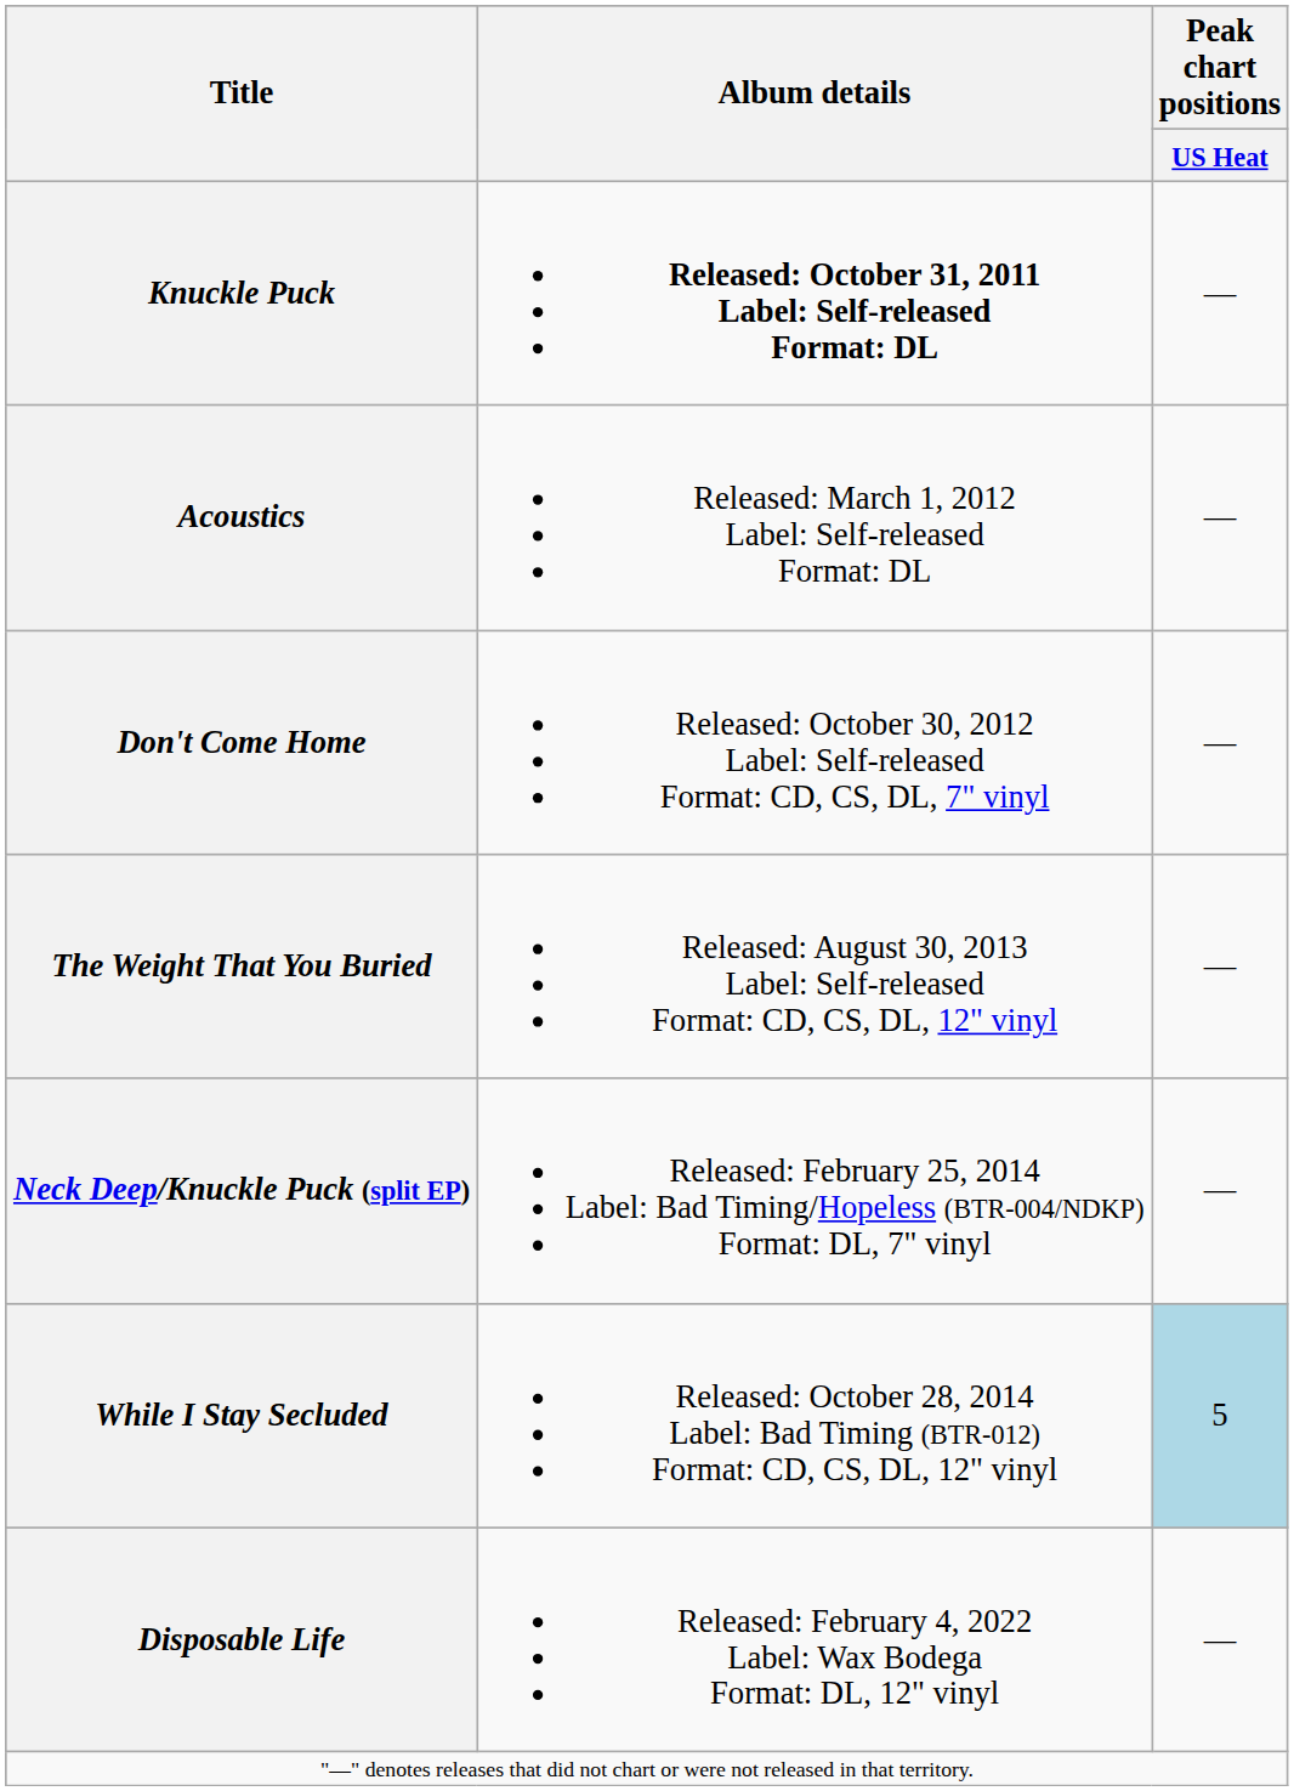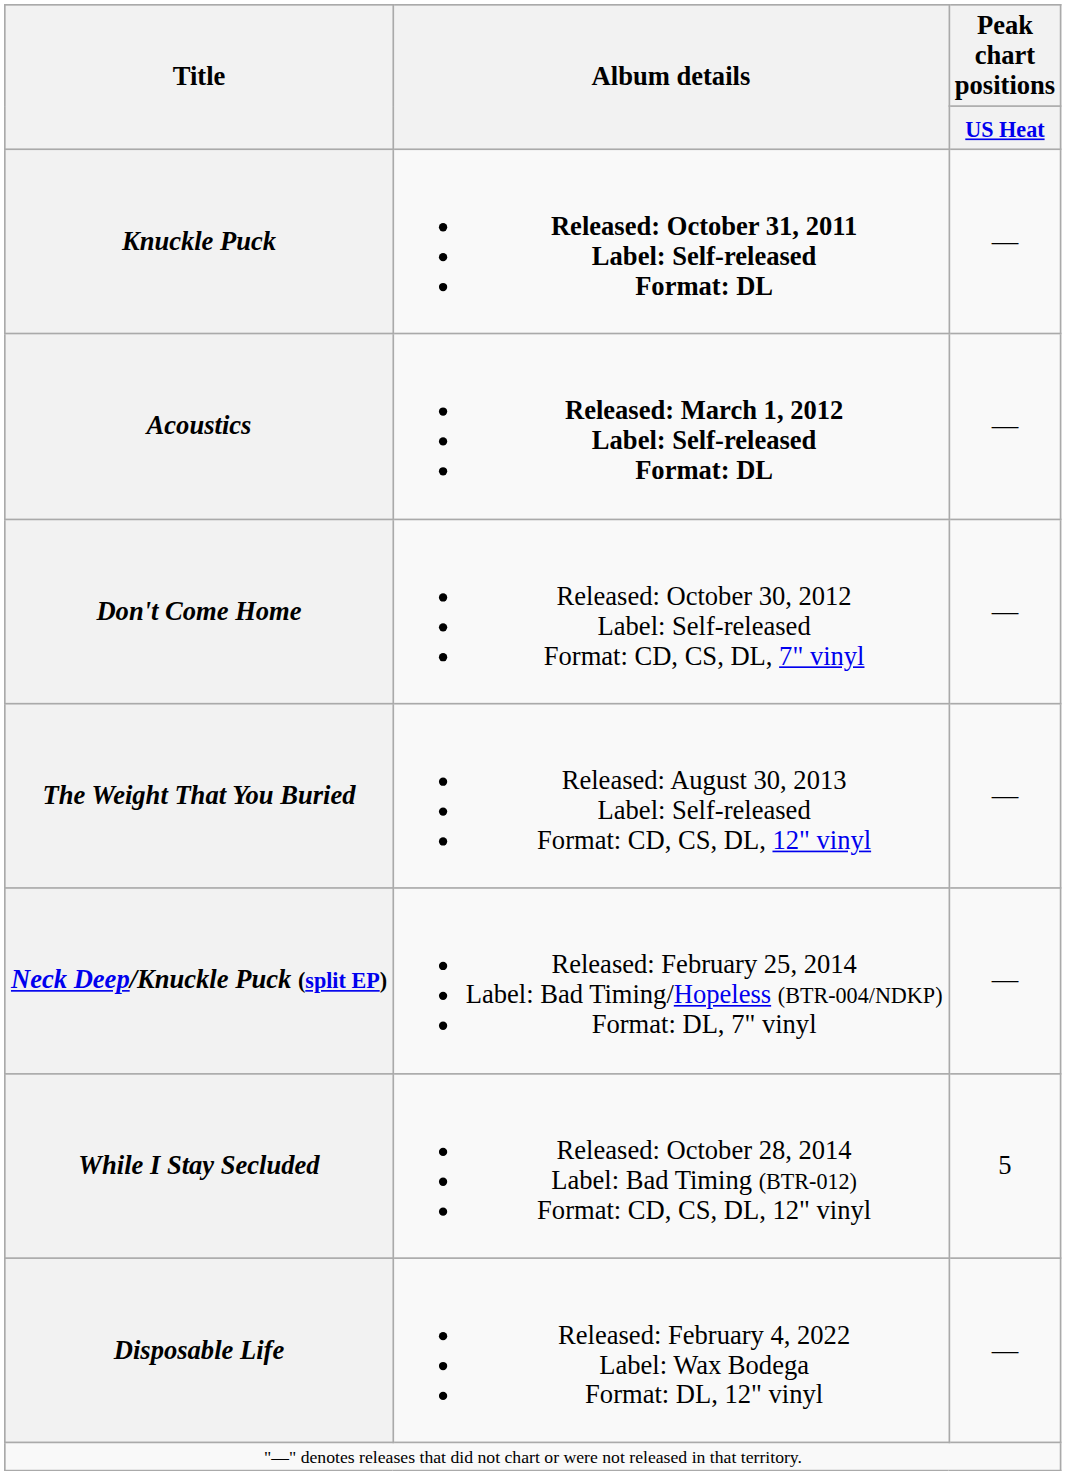Acoustics | Album details: normal -> bold
While I Stay Secluded | Peak chart positions / US Heat: lightblue background -> no background
